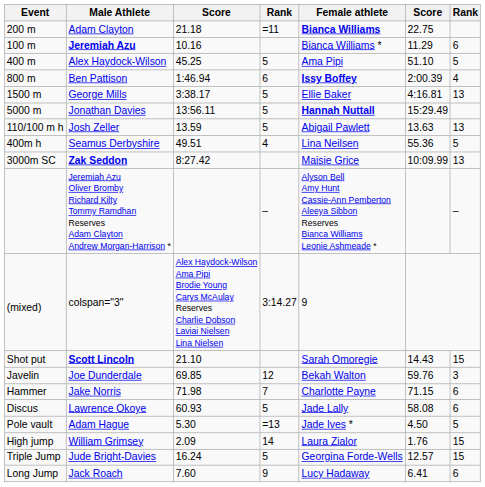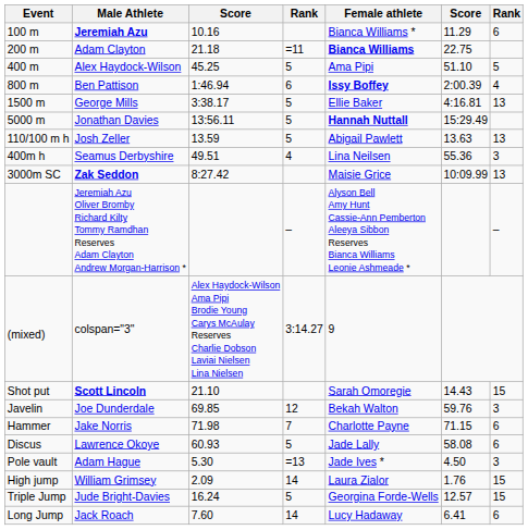rows swapped: 100 m <-> 200 m
400m h | column 7: 5 -> 3
Pole vault | column 7: 5 -> 3
Long Jump | column 4: 9 -> 14
